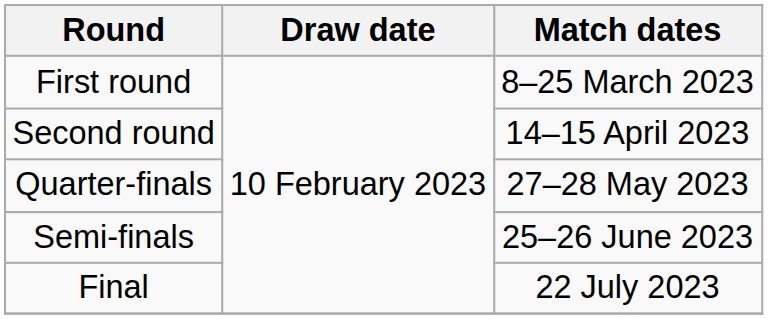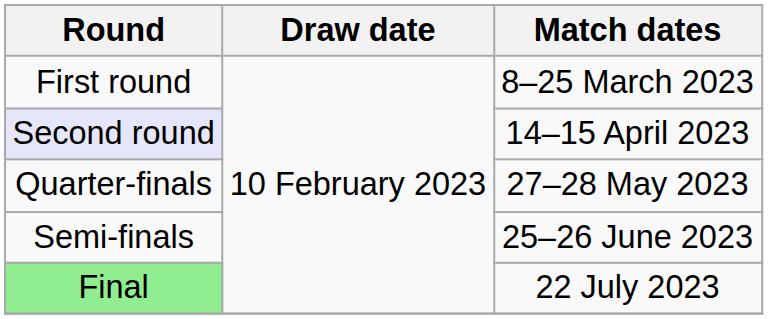Second round | Round: no background -> lavender background
Final | Round: no background -> lightgreen background
